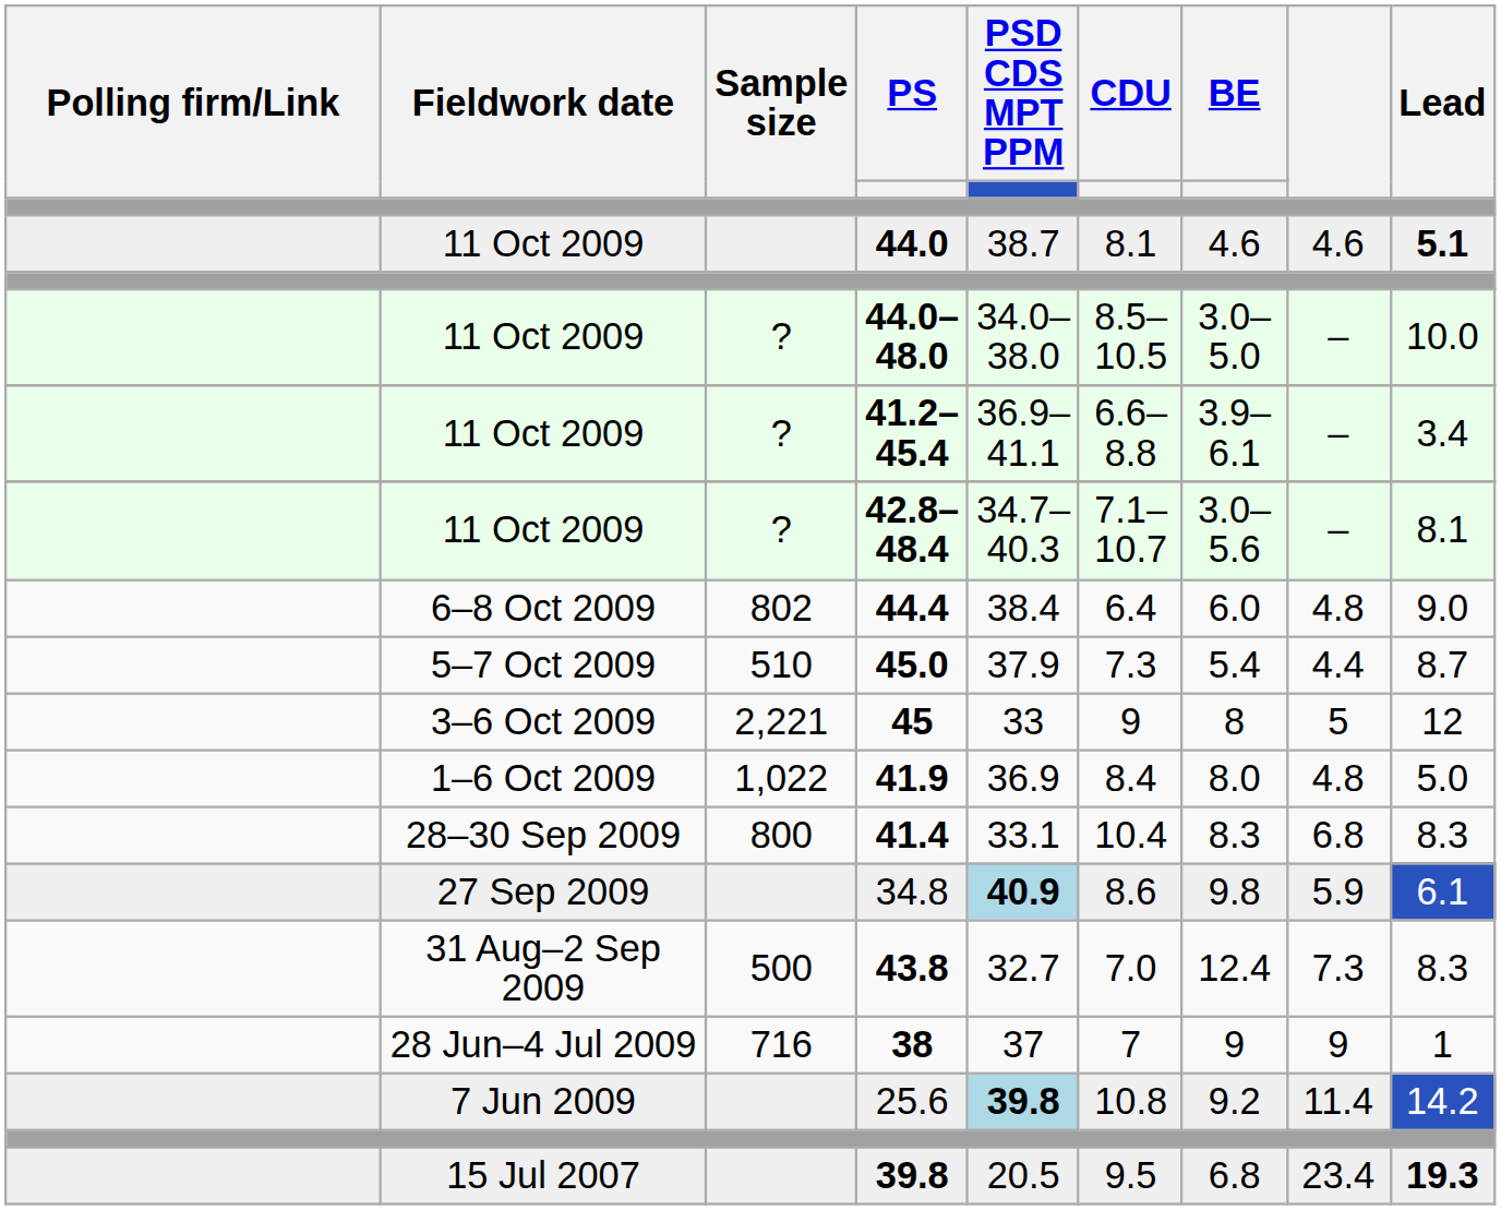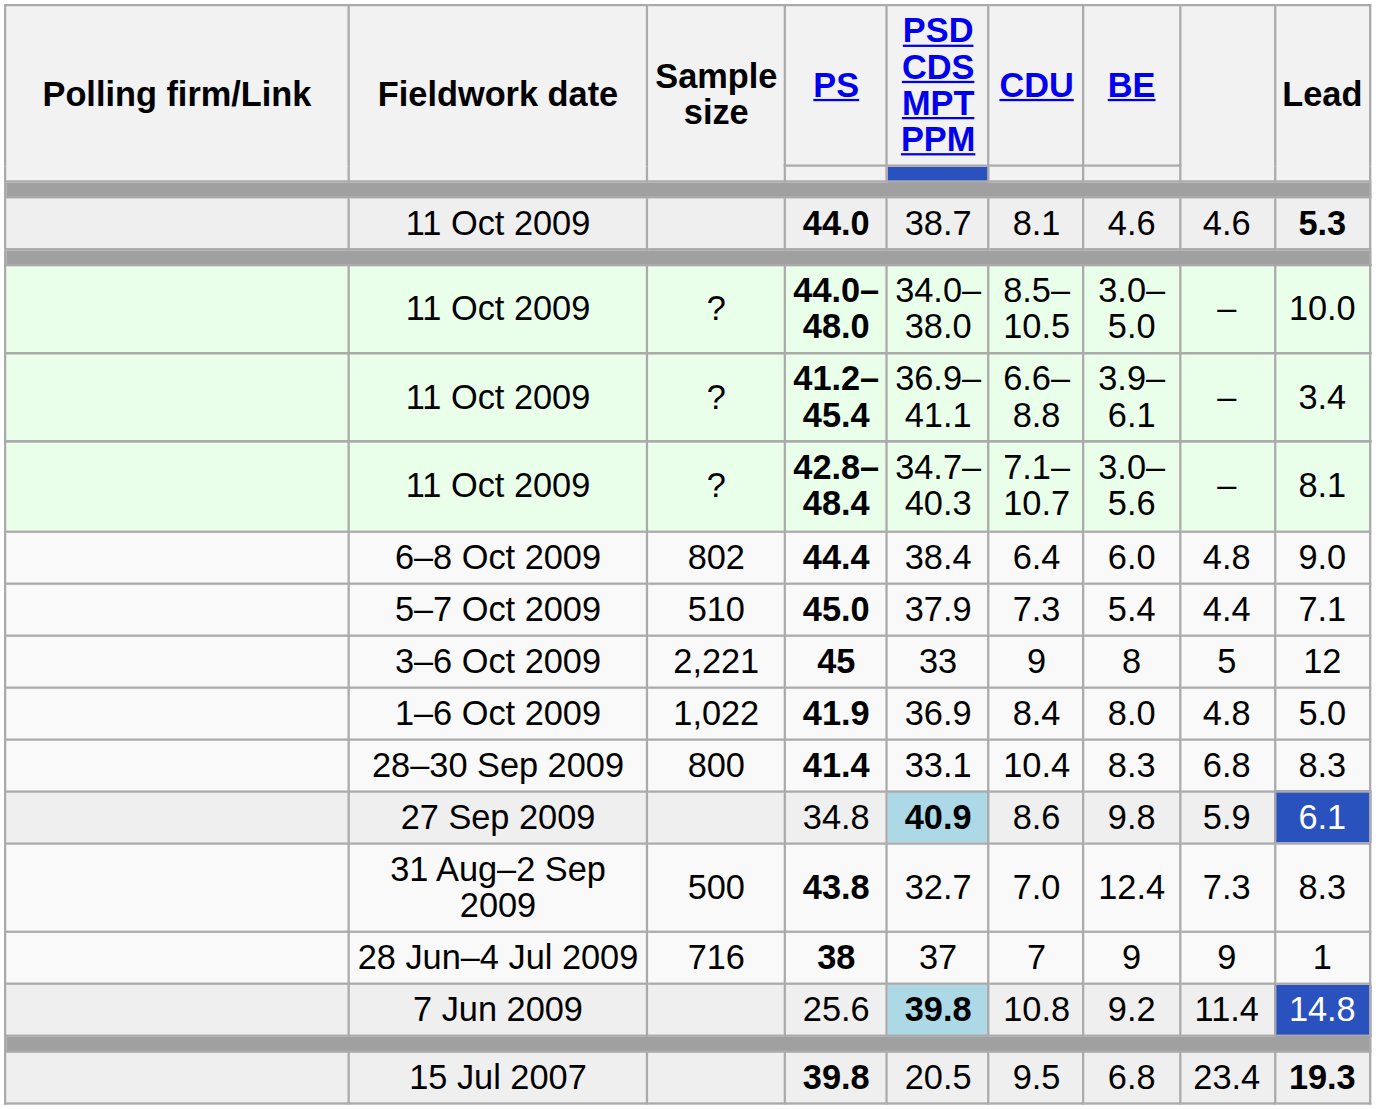44.0 | Lead: 5.1 -> 5.3
45.0 | Lead: 8.7 -> 7.1
25.6 | Lead: 14.2 -> 14.8
